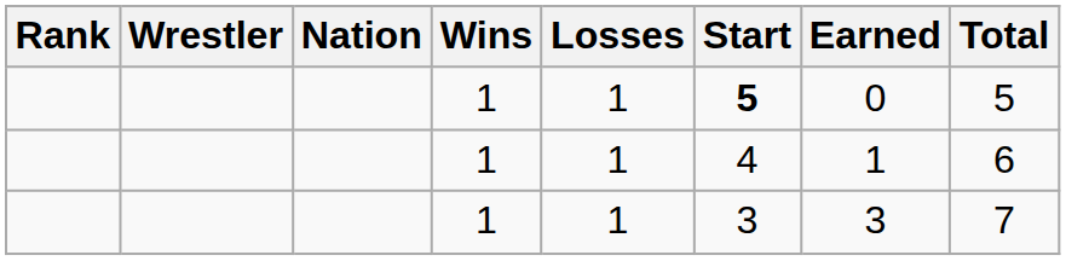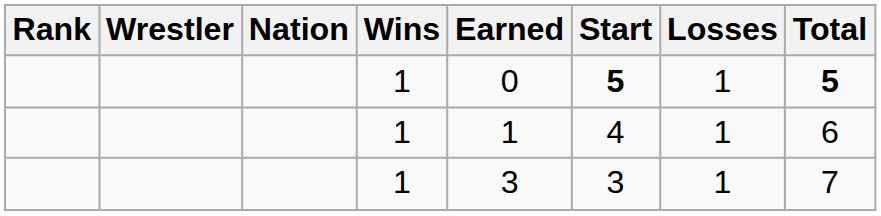columns swapped: Losses <-> Earned
row 2 | Total: normal -> bold
